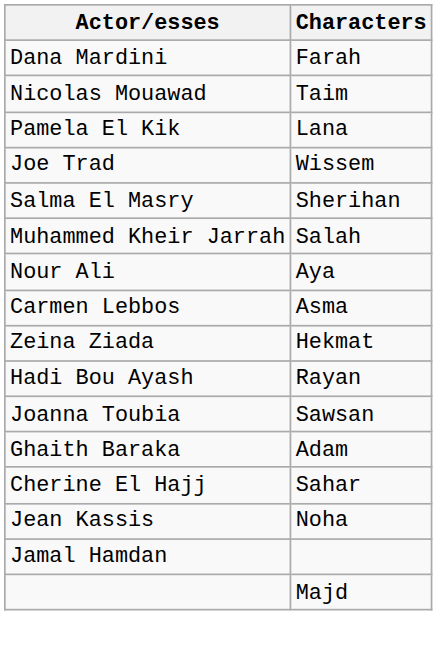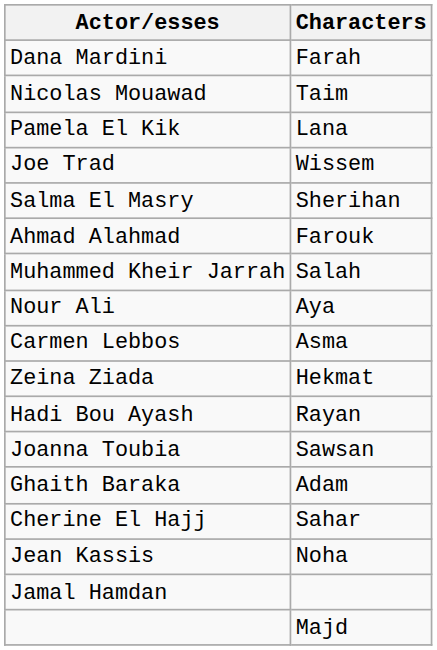+ row: Ahmad Alahmad | Farouk
